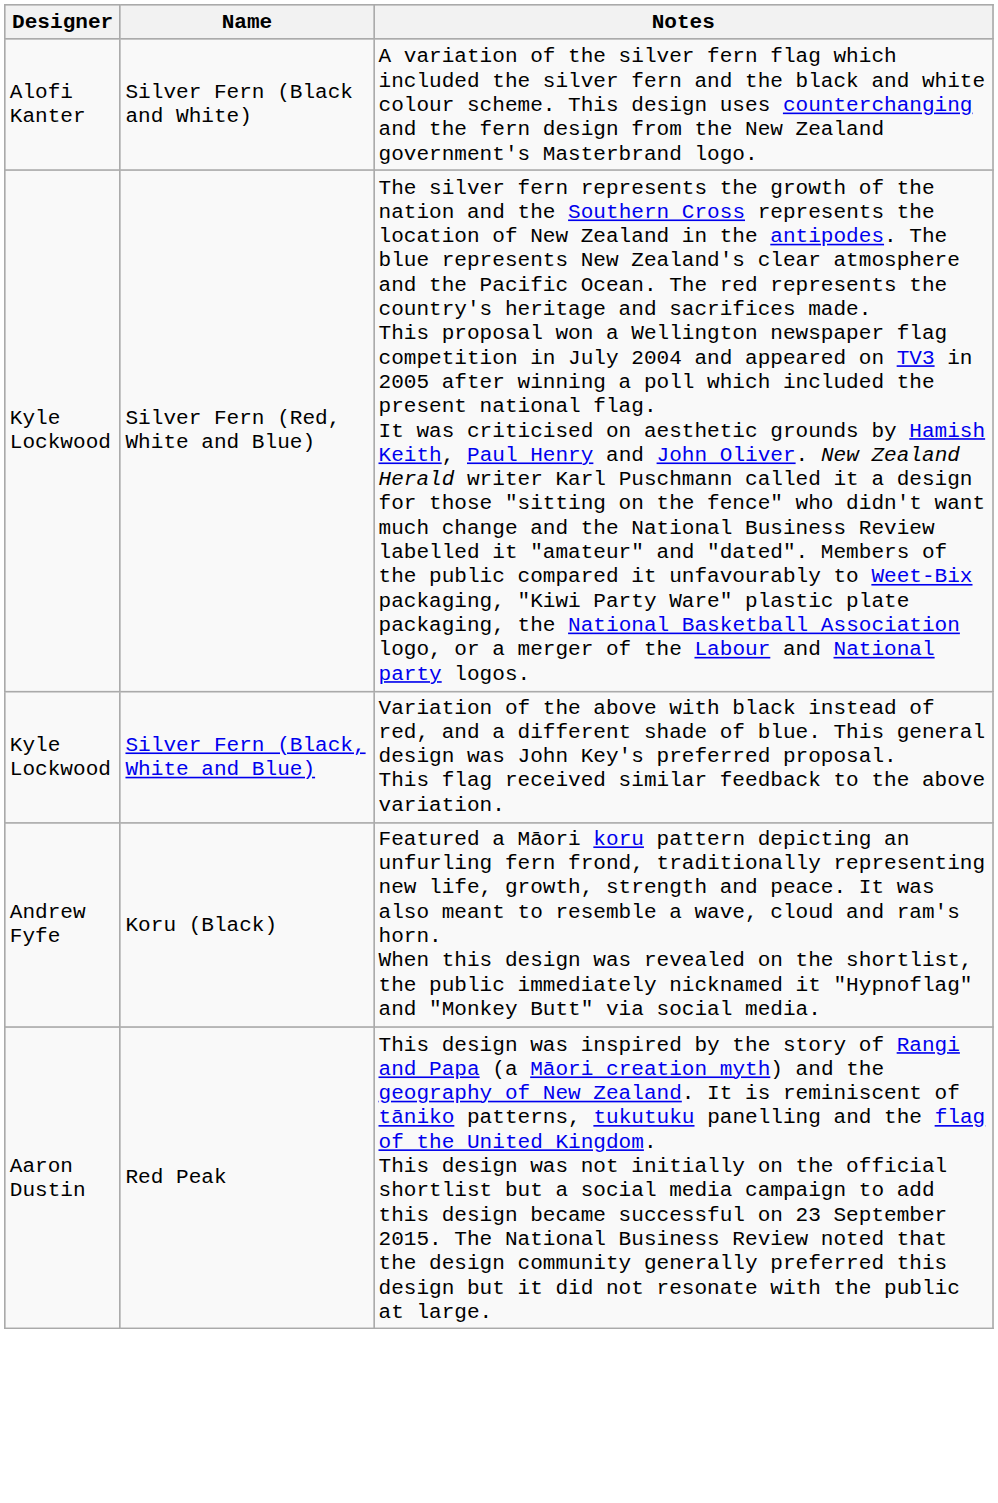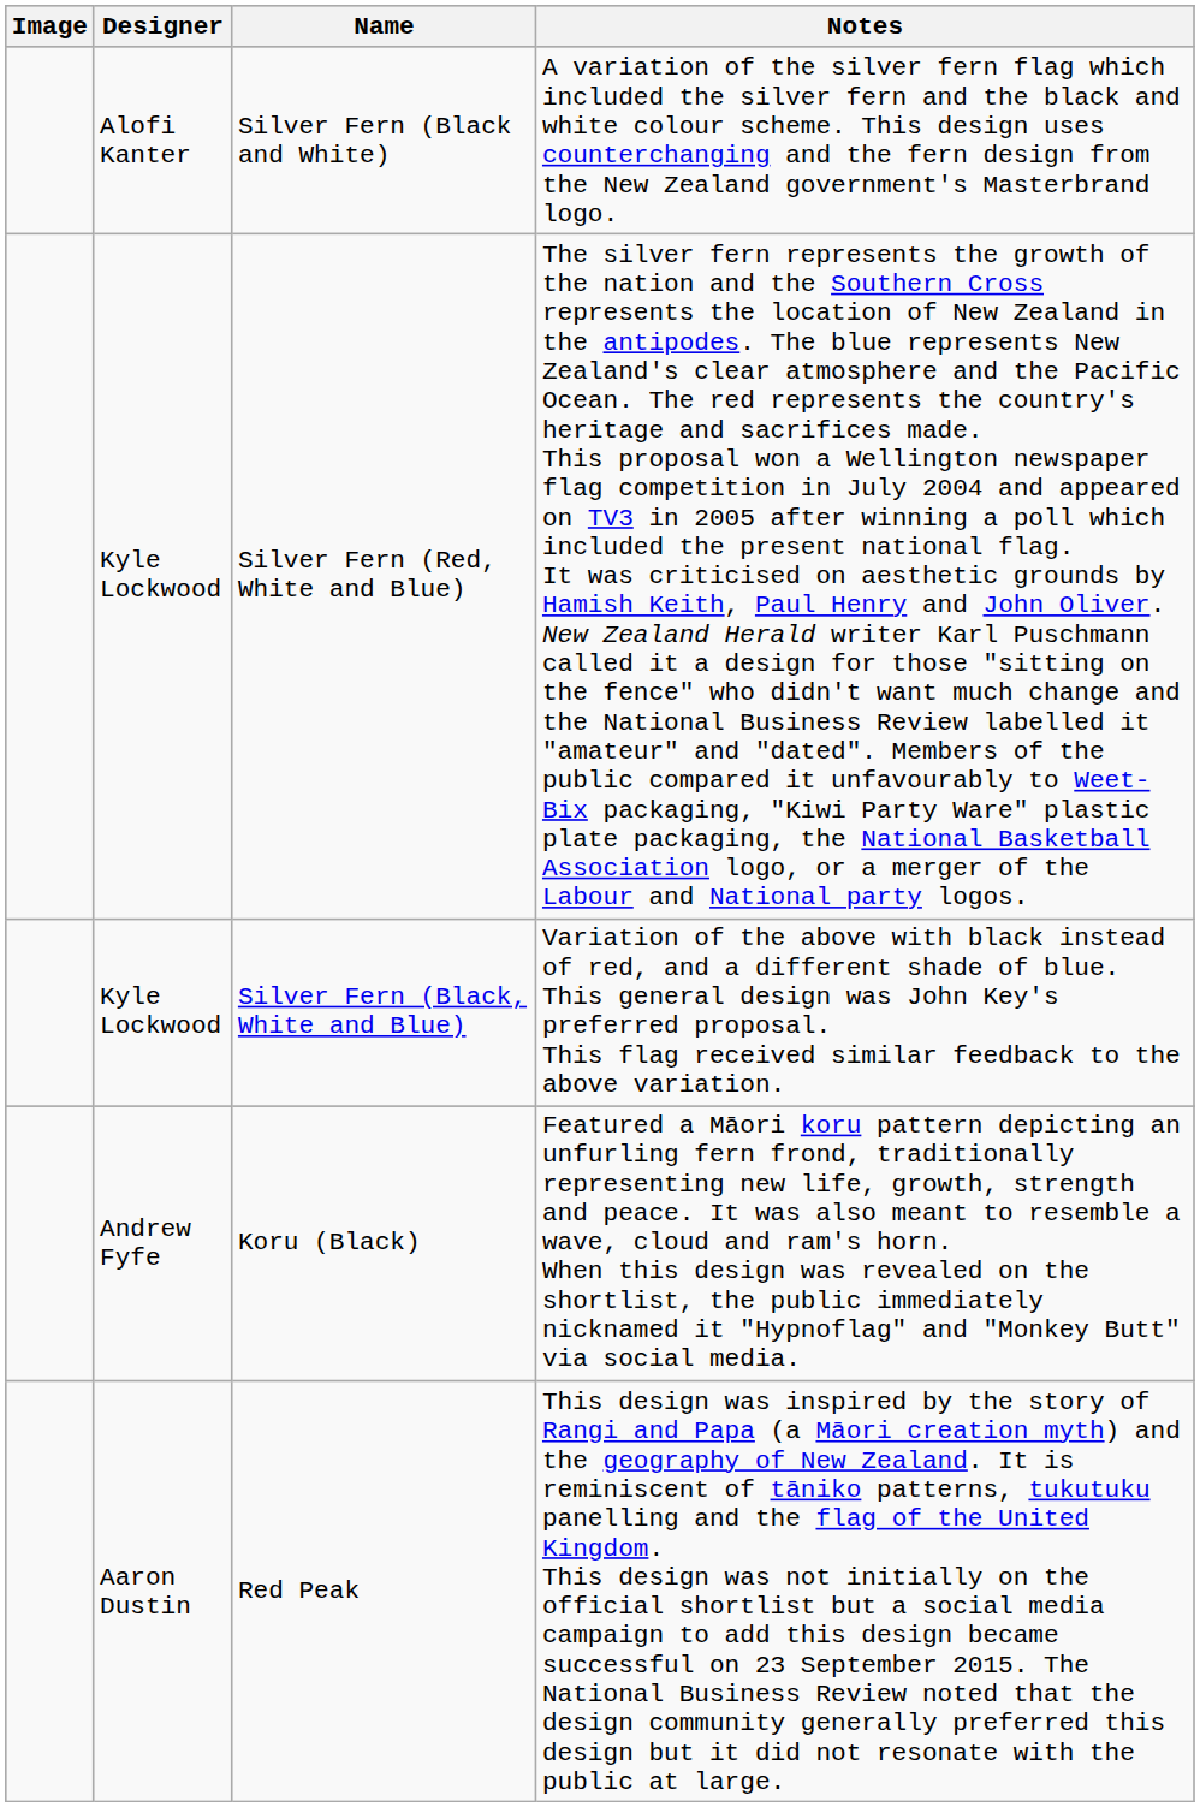+ column: Image
